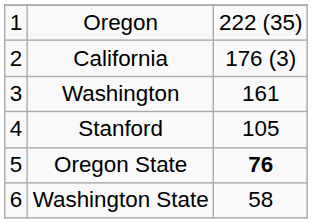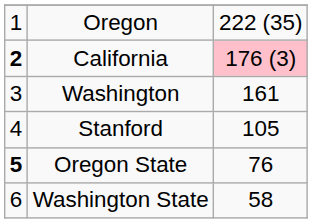California | column 1: normal -> bold
California | column 3: no background -> pink background
Oregon State | column 1: normal -> bold
Oregon State | column 3: bold -> normal
